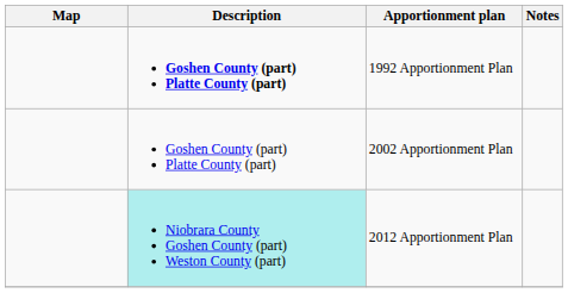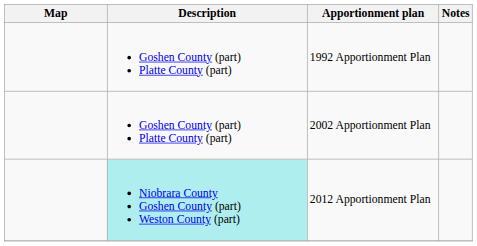1992 Apportionment Plan | Description: bold -> normal
